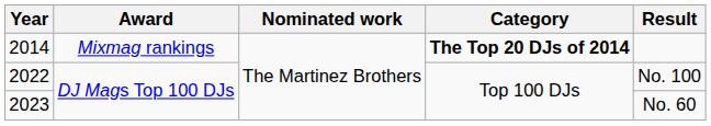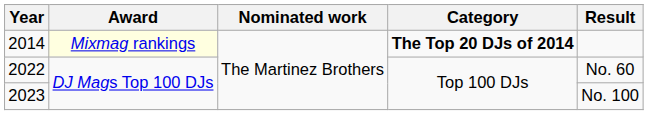2014 | Award: no background -> lightyellow background
2022 | Result: No. 100 -> No. 60
2023 | Result: No. 60 -> No. 100
